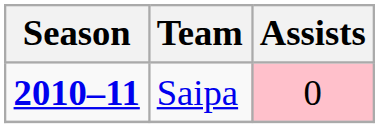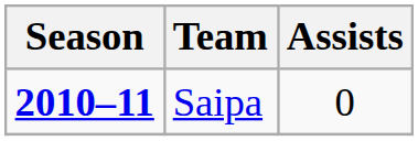Saipa | Assists: pink background -> no background
